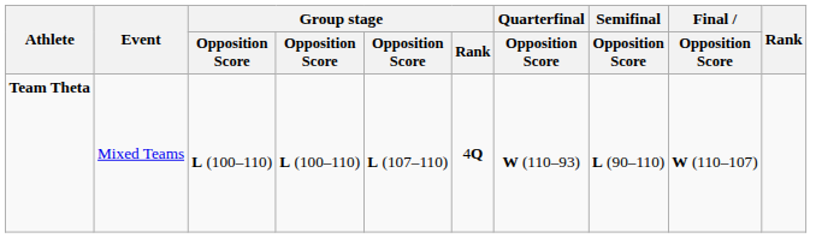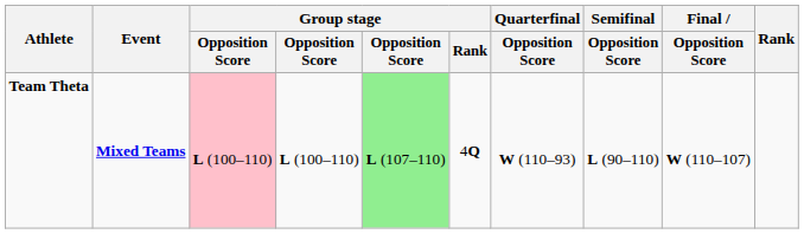Team Theta | Event: normal -> bold
Team Theta | column 3: no background -> pink background
Team Theta | column 5: no background -> lightgreen background
